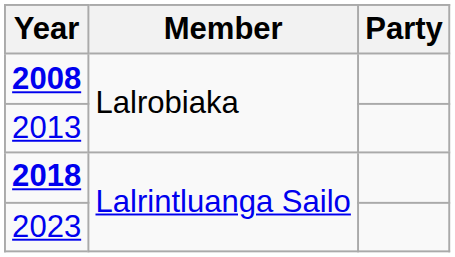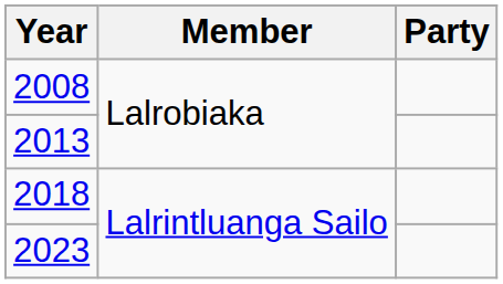2008 | Year: bold -> normal
2018 | Year: bold -> normal
